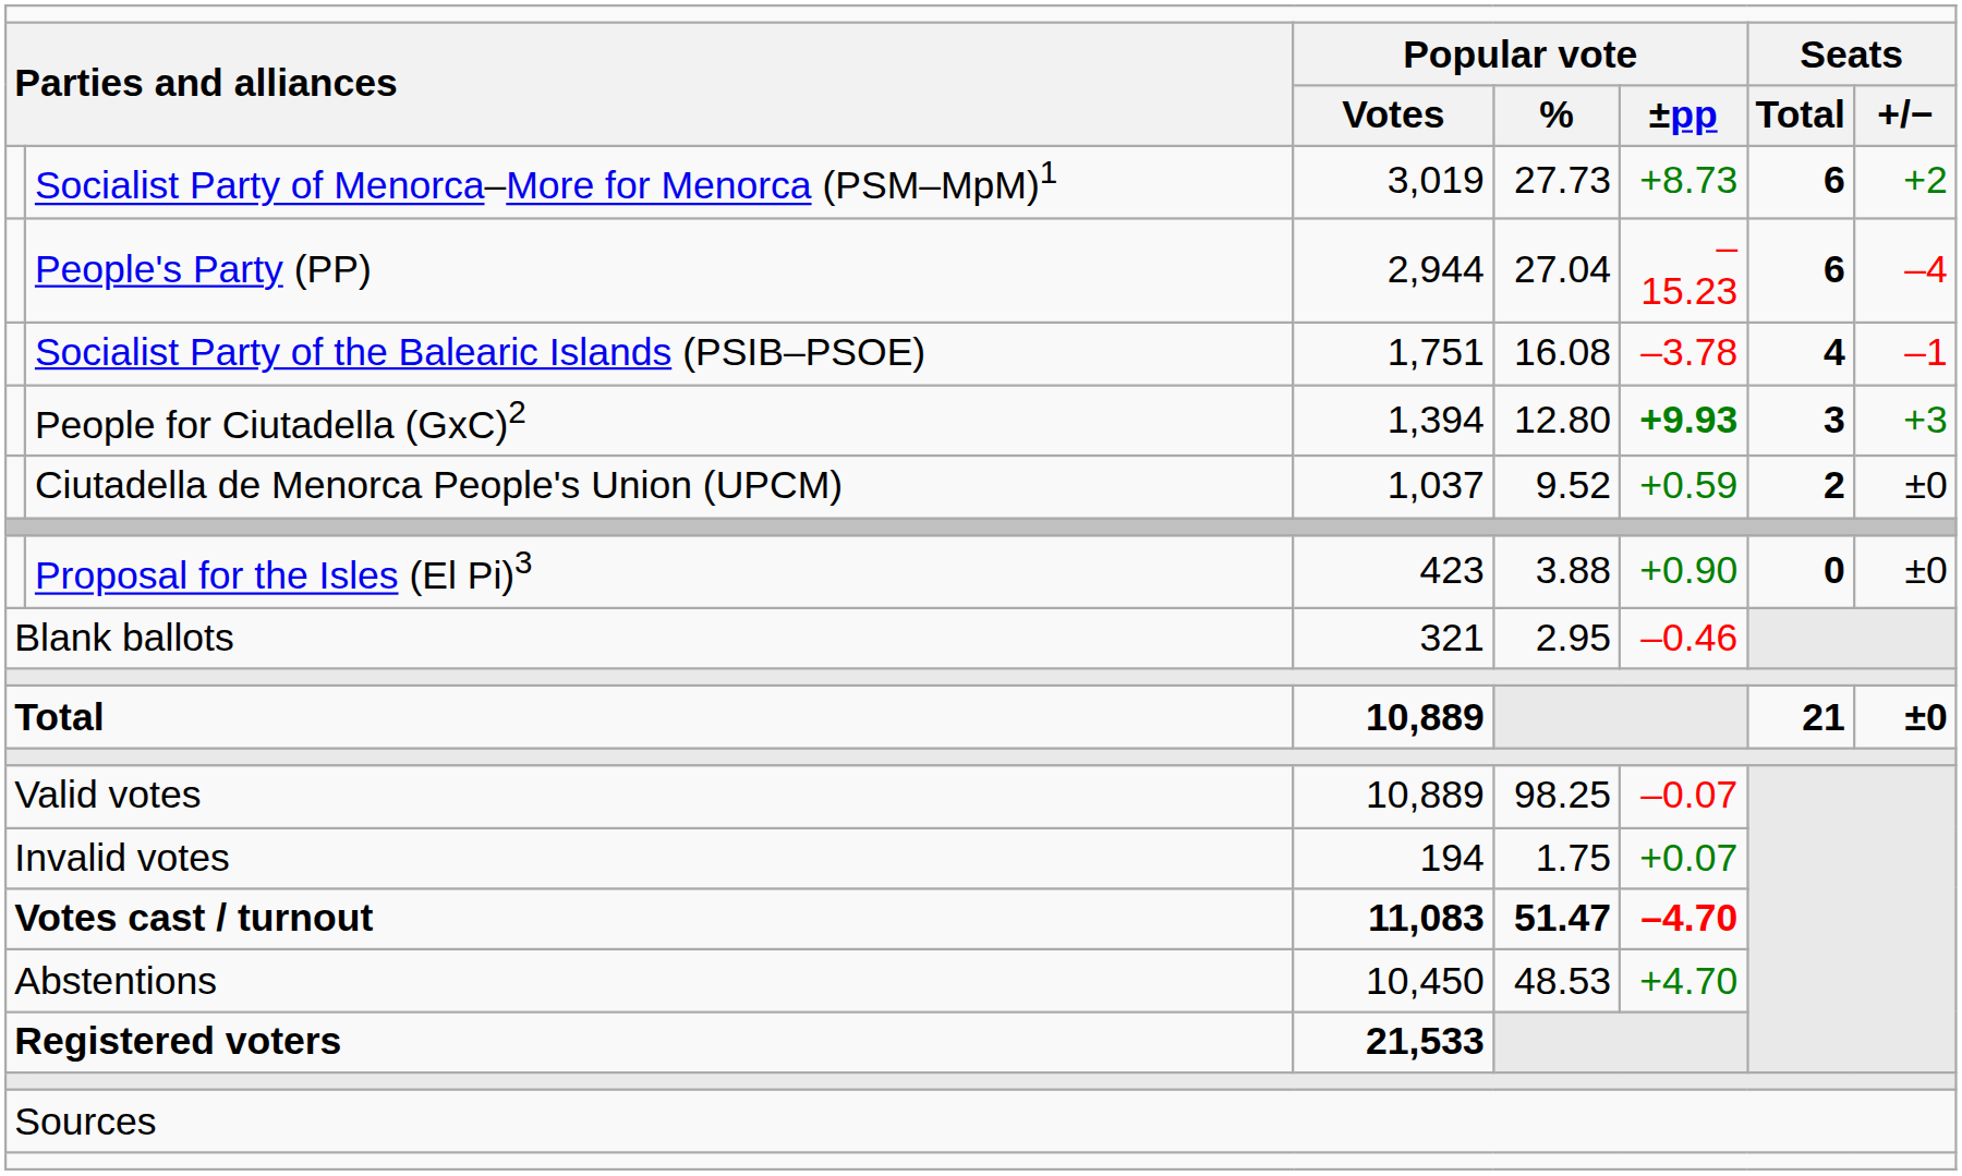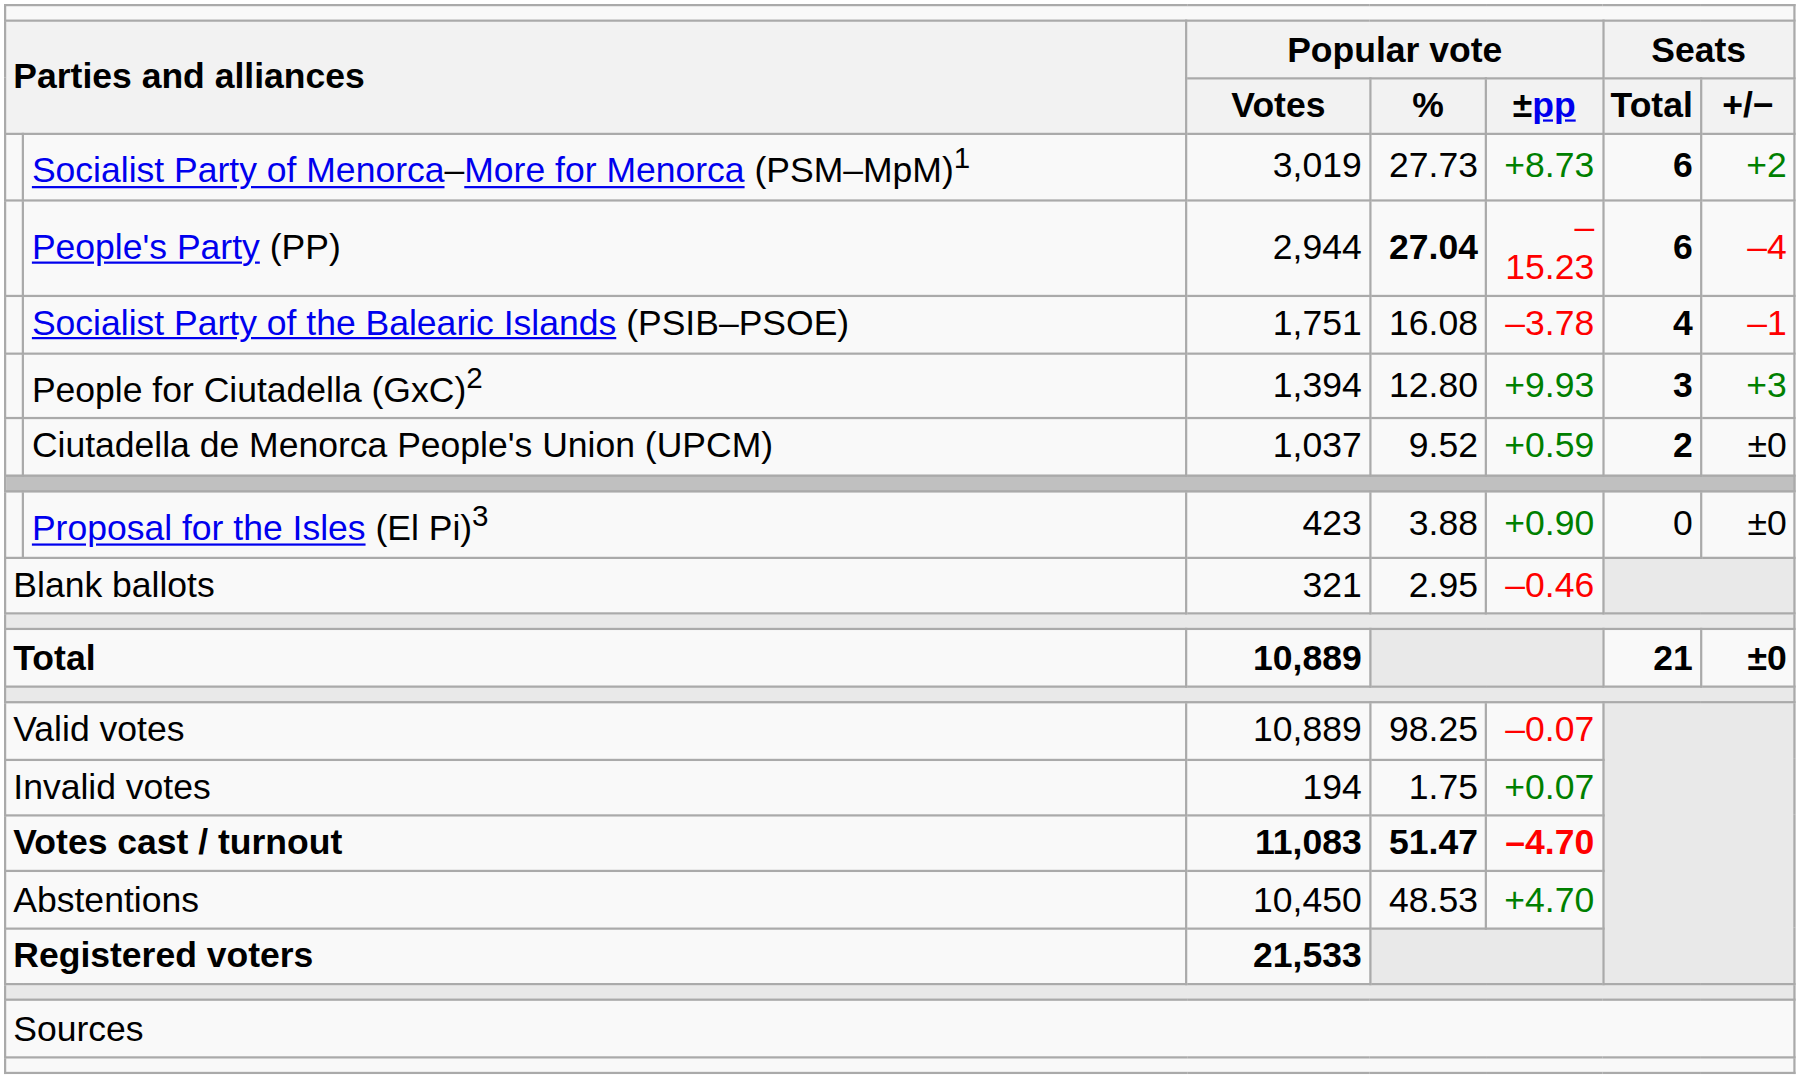People's Party (PP) | column 4: normal -> bold
People for Ciutadella (GxC)2 | column 5: bold -> normal
Proposal for the Isles (El Pi)3 | column 6: bold -> normal
